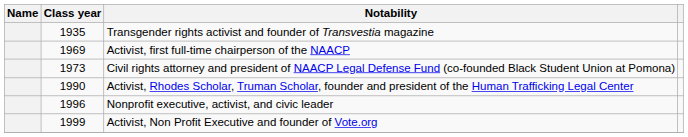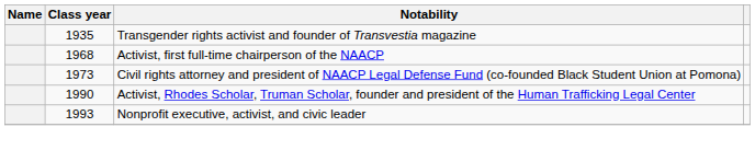Activist, first full-time chairperson of the NAACP | Class year: 1969 -> 1968
Nonprofit executive, activist, and civic leader | Class year: 1996 -> 1993
- row: 1999 | Activist, Non Profit Executive and founder of Vote.org
